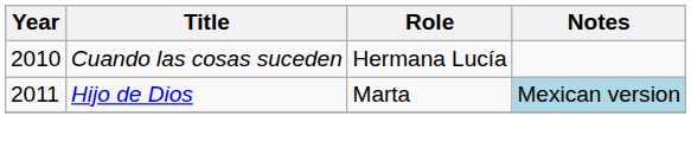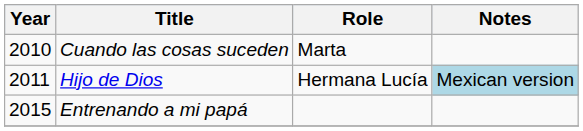Cuando las cosas suceden | Role: Hermana Lucía -> Marta
Hijo de Dios | Role: Marta -> Hermana Lucía
+ row: 2015 | Entrenando a mi papá
